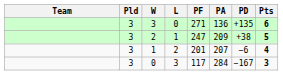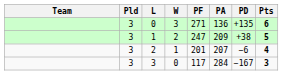columns swapped: W <-> L
